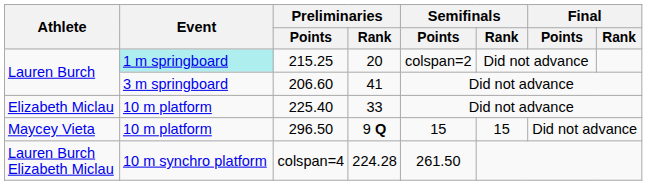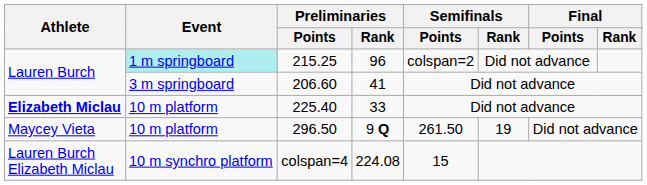215.25 | Preliminaries / Rank: 20 -> 96
225.40 | Athlete: normal -> bold
296.50 | Semifinals / Points: 15 -> 261.50
296.50 | Semifinals / Rank: 15 -> 19
colspan=4 | Preliminaries / Rank: 224.28 -> 224.08
colspan=4 | Semifinals / Points: 261.50 -> 15
